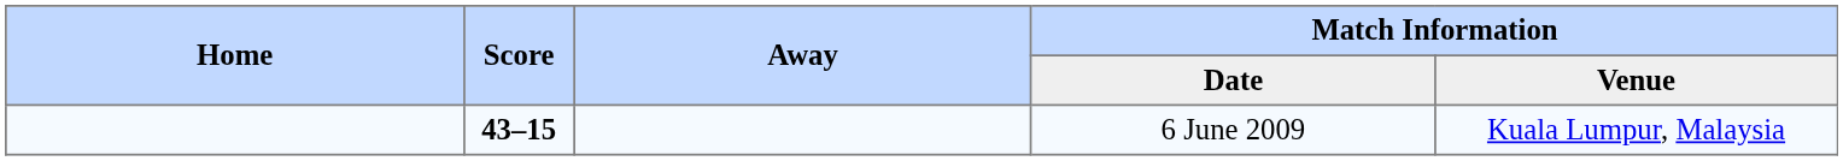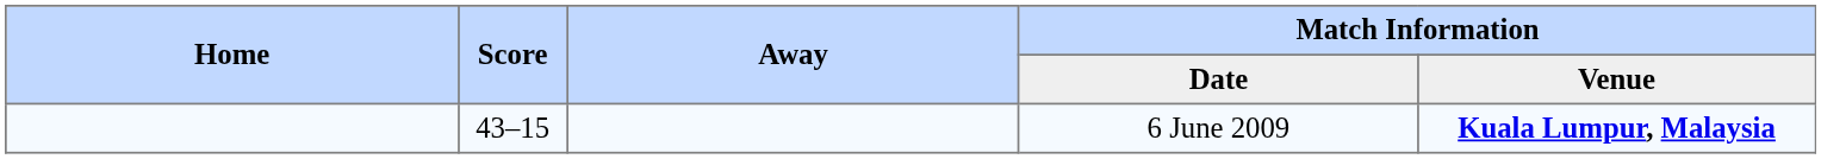6 June 2009 | Score: bold -> normal
6 June 2009 | Match Information / Venue: normal -> bold
